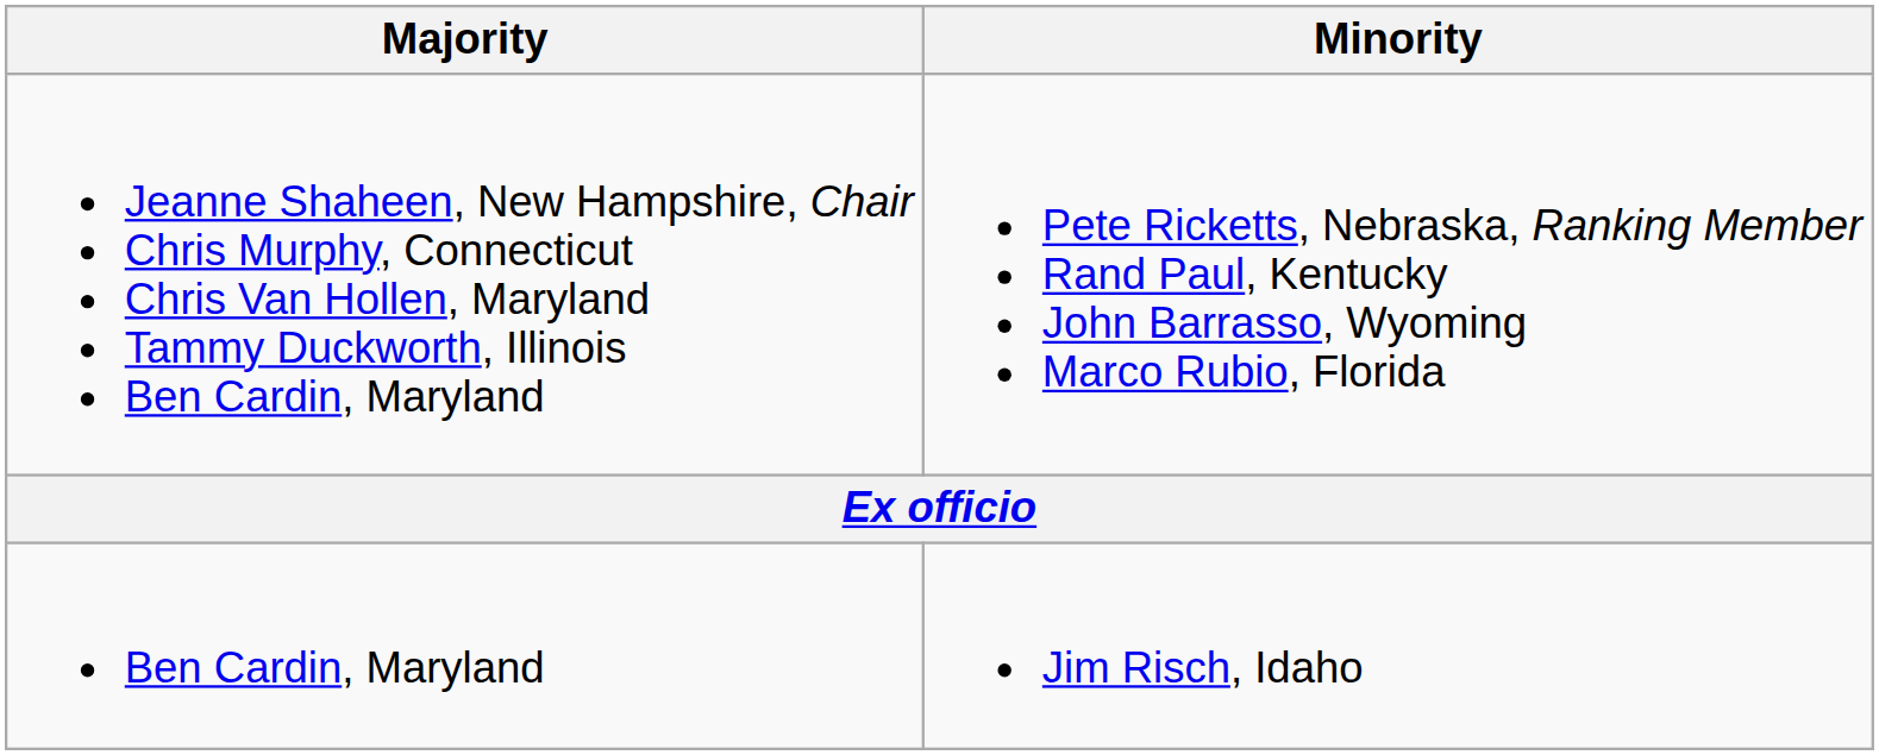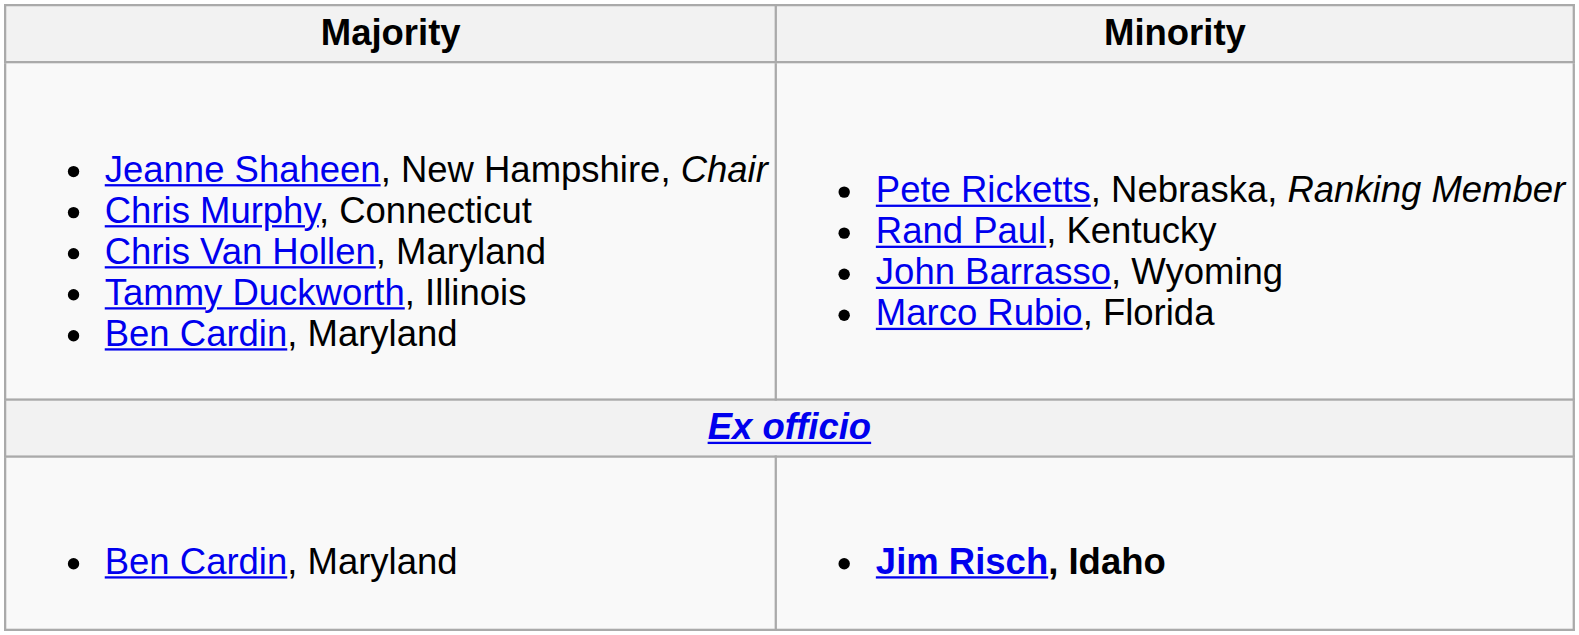Ben Cardin, Maryland | Minority: normal -> bold
